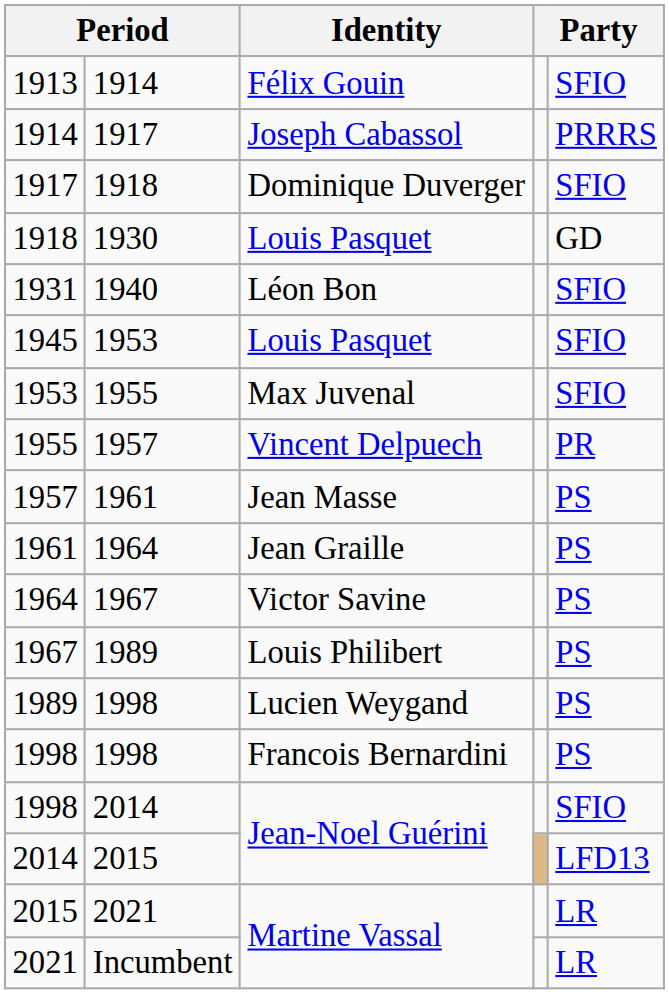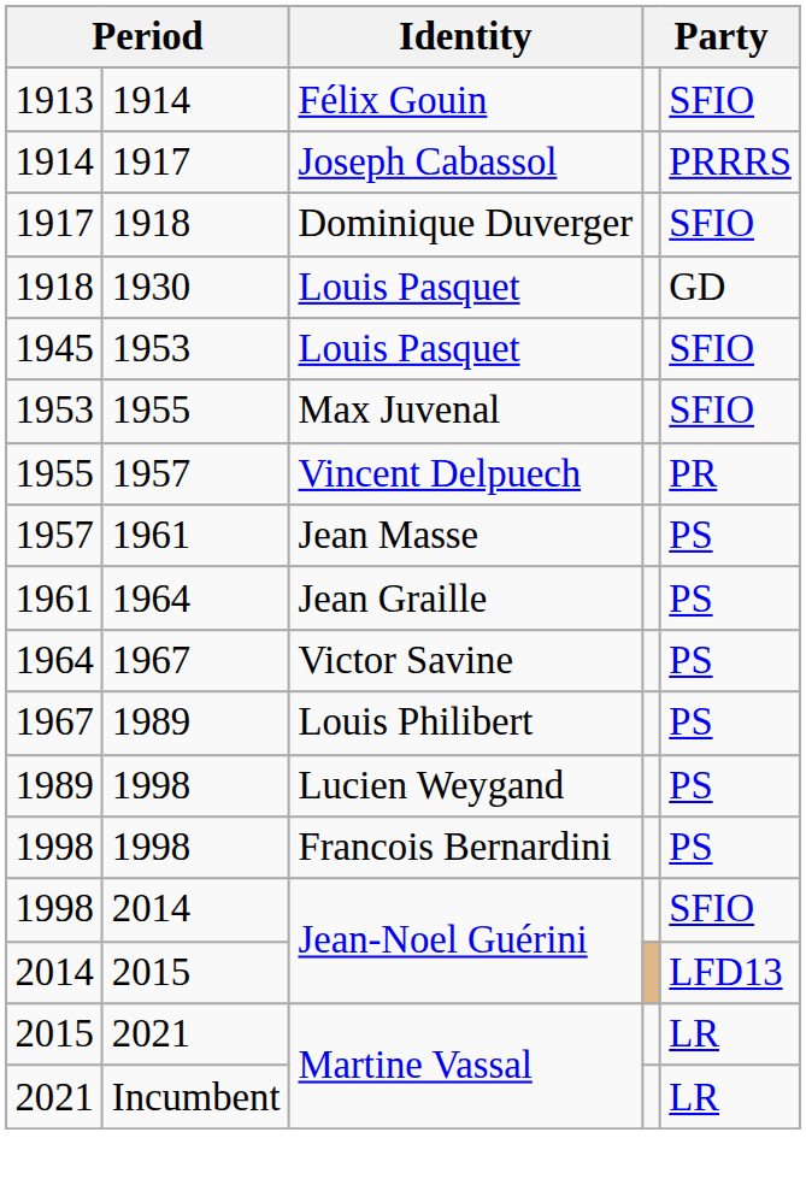- row: 1931 | 1940 | Léon Bon | SFIO
